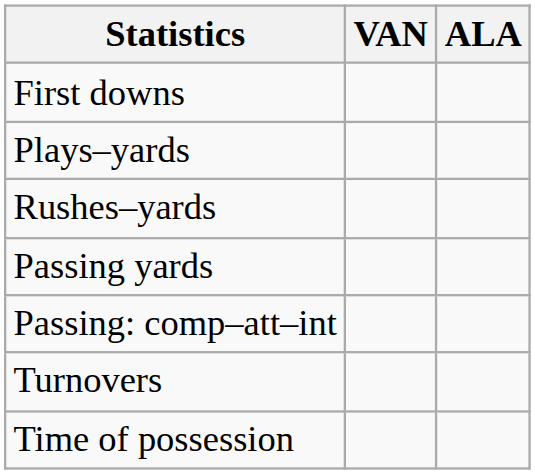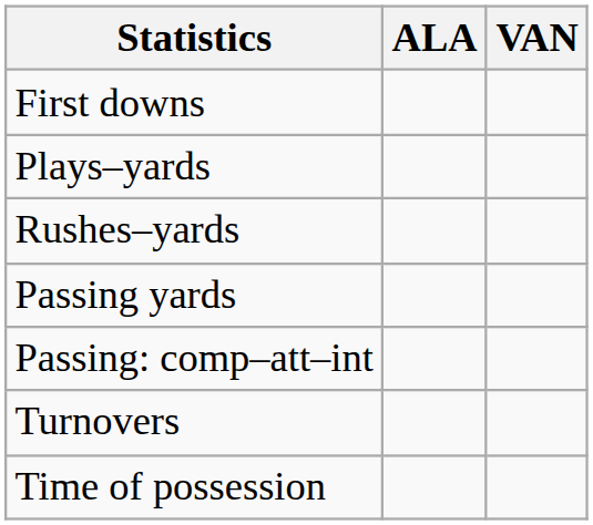columns swapped: VAN <-> ALA
